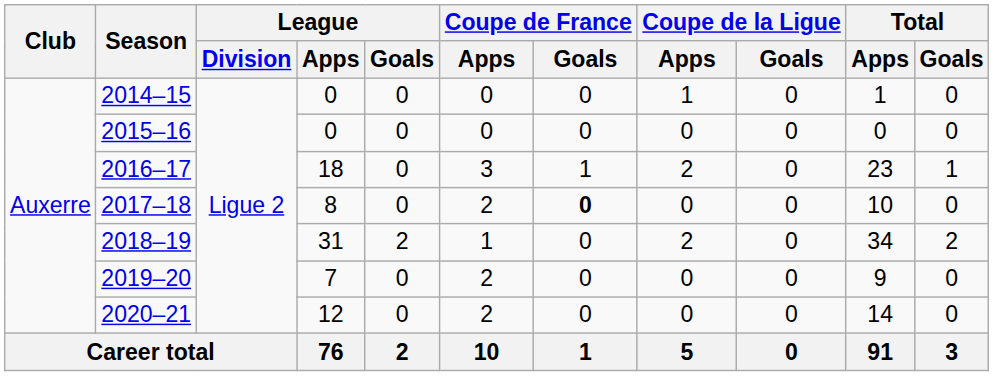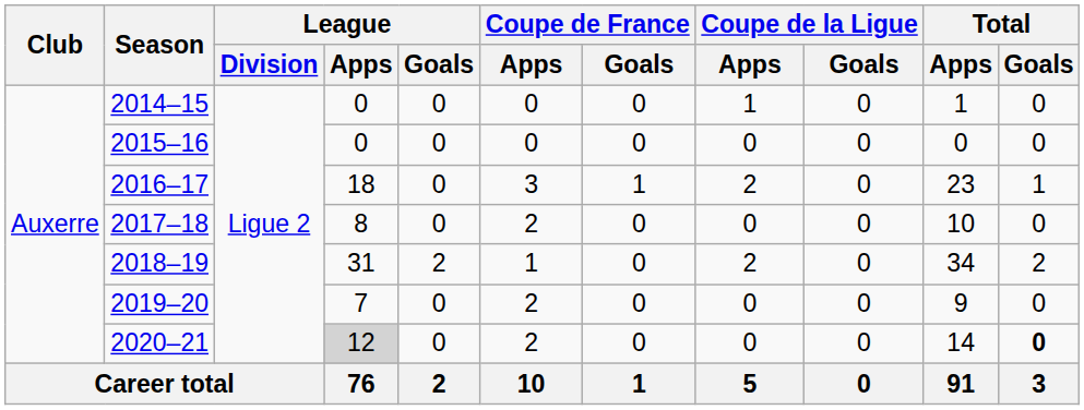2017–18 | Coupe de France / Goals: bold -> normal
2020–21 | League / Apps: no background -> lightgrey background
2020–21 | Total / Goals: normal -> bold
